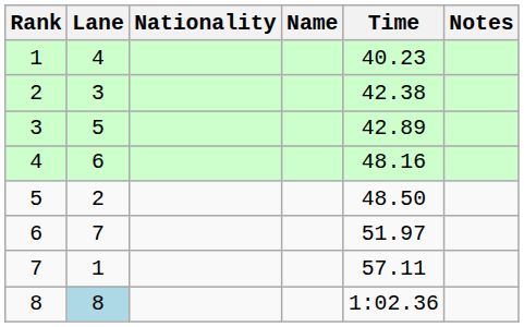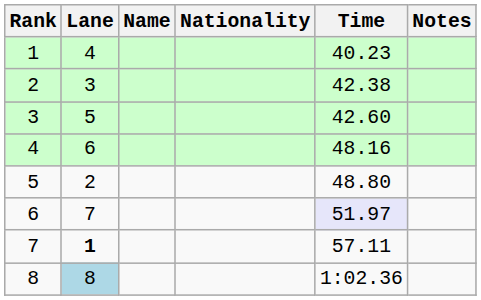columns swapped: Name <-> Nationality
row 4 | Time: 42.89 -> 42.60
row 6 | Time: 48.50 -> 48.80
row 7 | Time: no background -> lavender background
row 8 | Lane: normal -> bold
